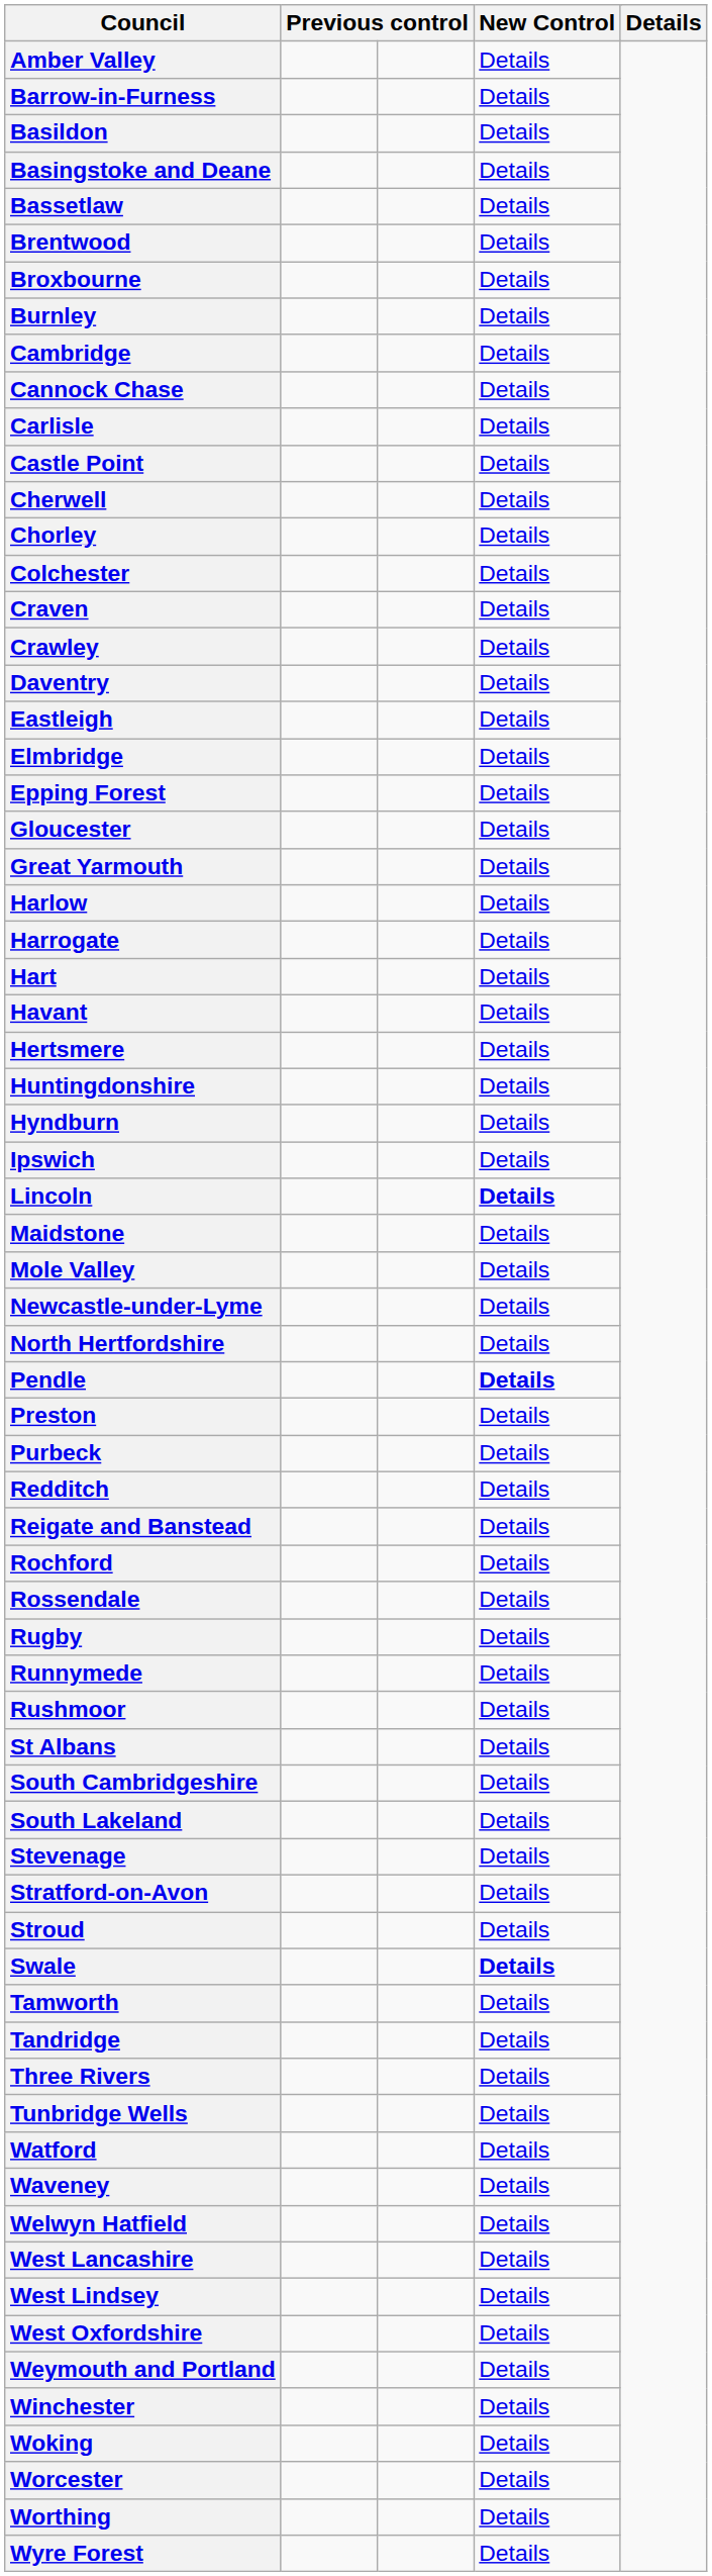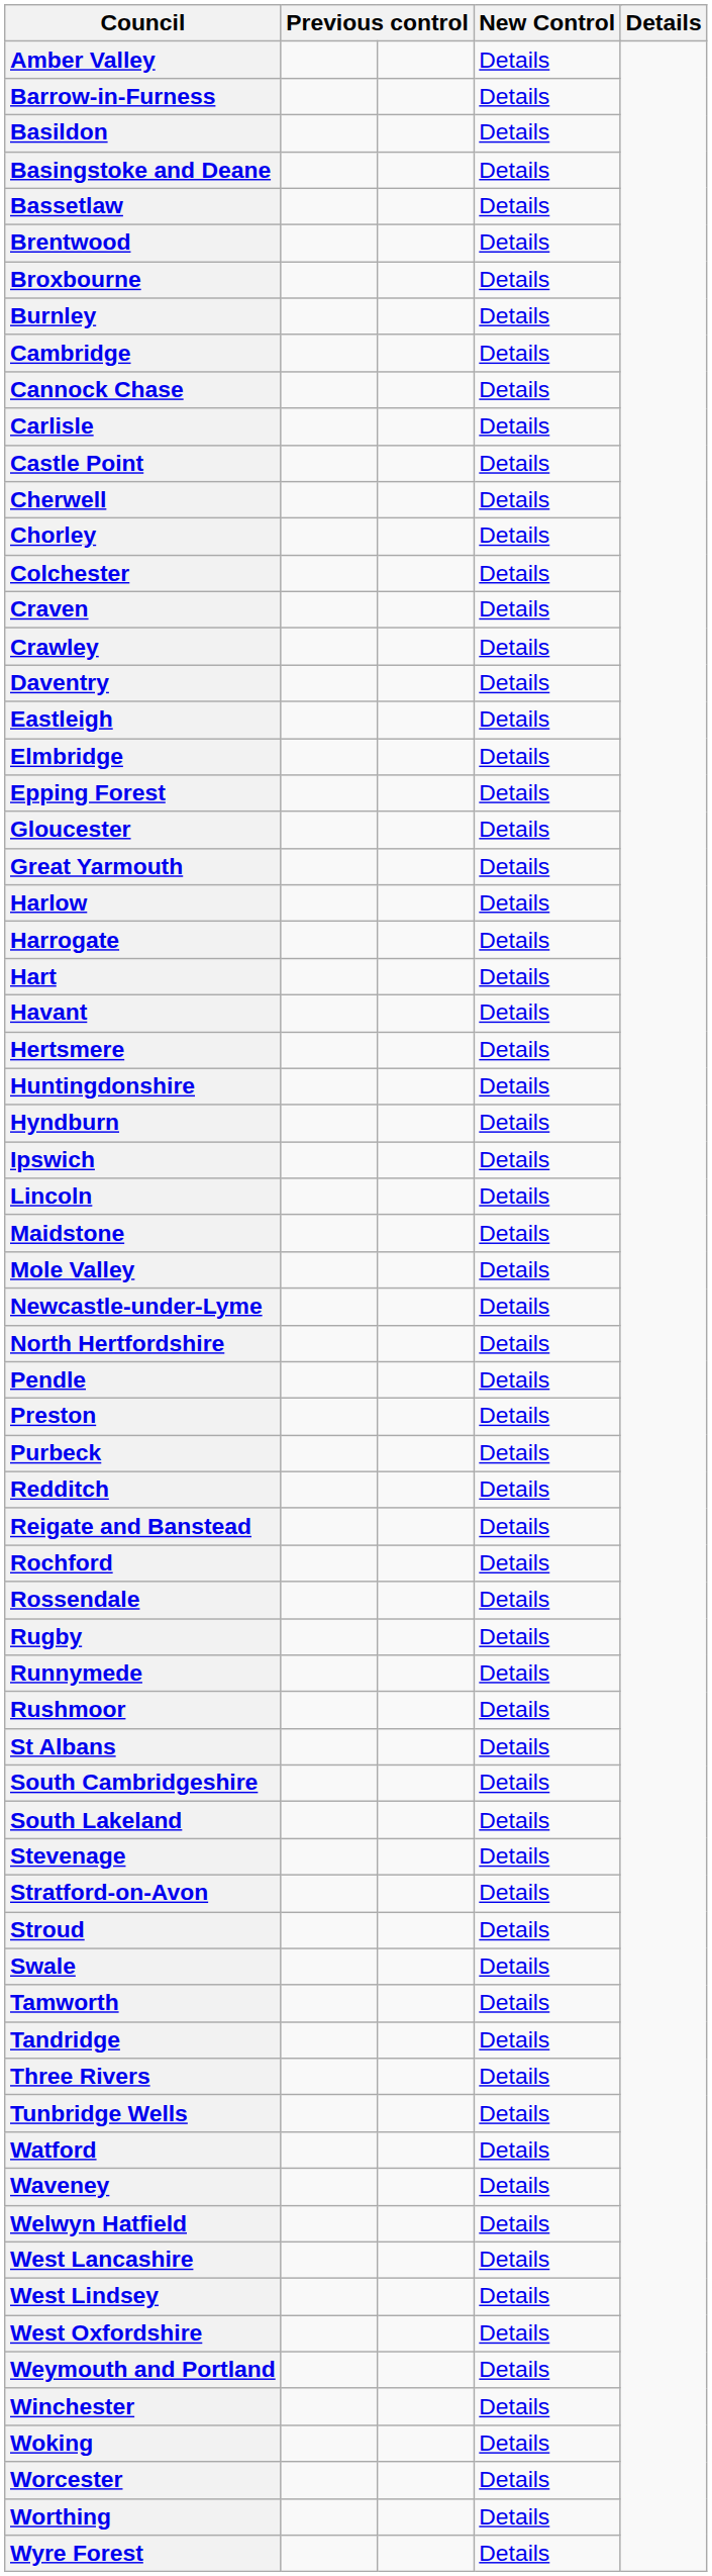Lincoln | column 4: bold -> normal
Pendle | column 4: bold -> normal
Swale | column 4: bold -> normal
